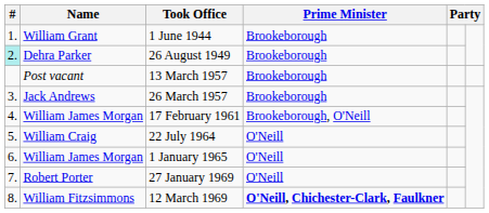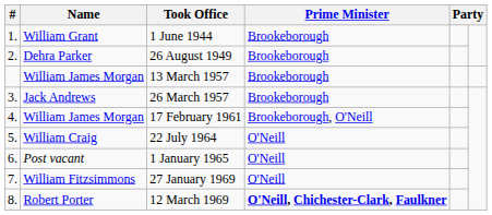26 August 1949 | #: paleturquoise background -> no background
13 March 1957 | Name: Post vacant -> William James Morgan
1 January 1965 | Name: William James Morgan -> Post vacant
27 January 1969 | Name: Robert Porter -> William Fitzsimmons
12 March 1969 | Name: William Fitzsimmons -> Robert Porter
